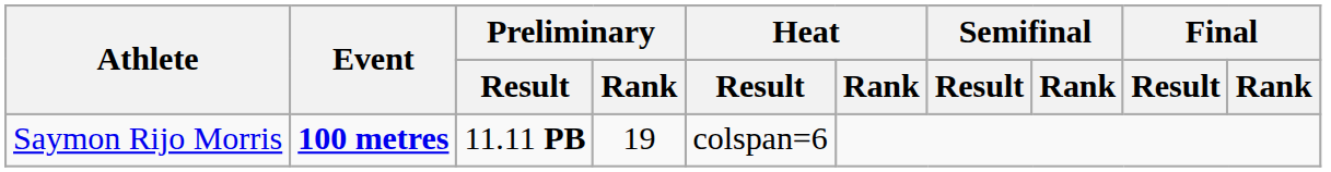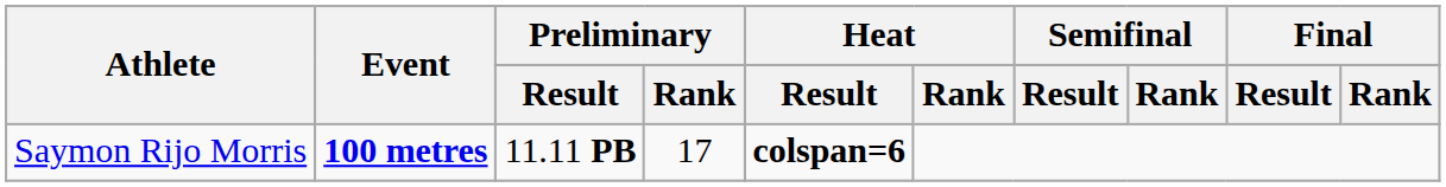Saymon Rijo Morris | Preliminary / Rank: 19 -> 17
Saymon Rijo Morris | Heat / Result: normal -> bold
